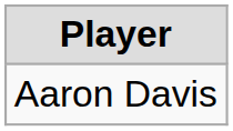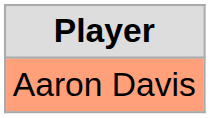row 2 | column 1: no background -> lightsalmon background
